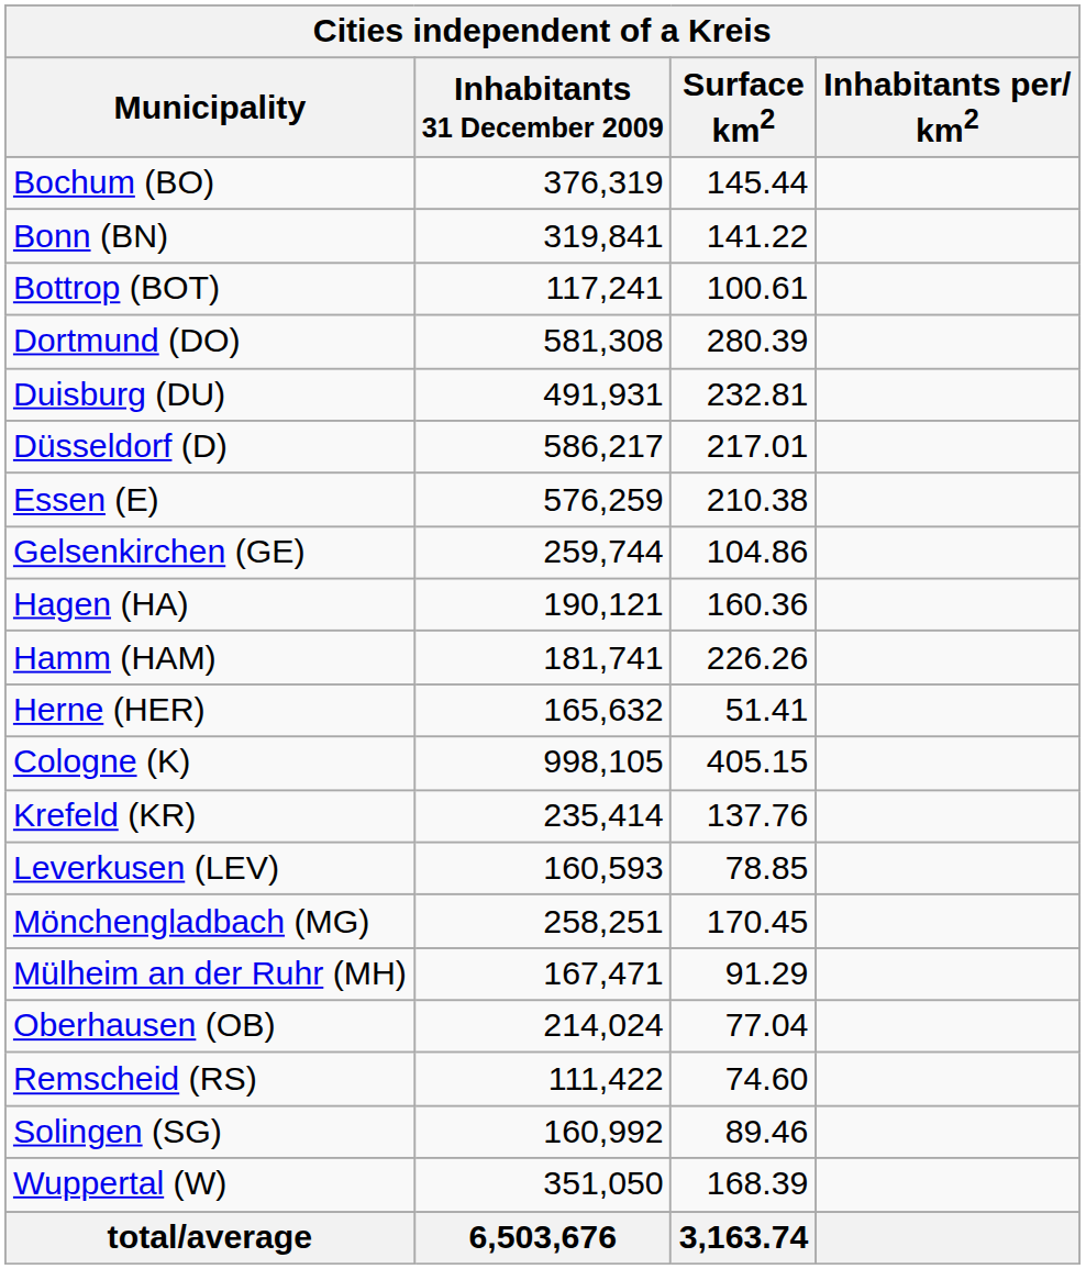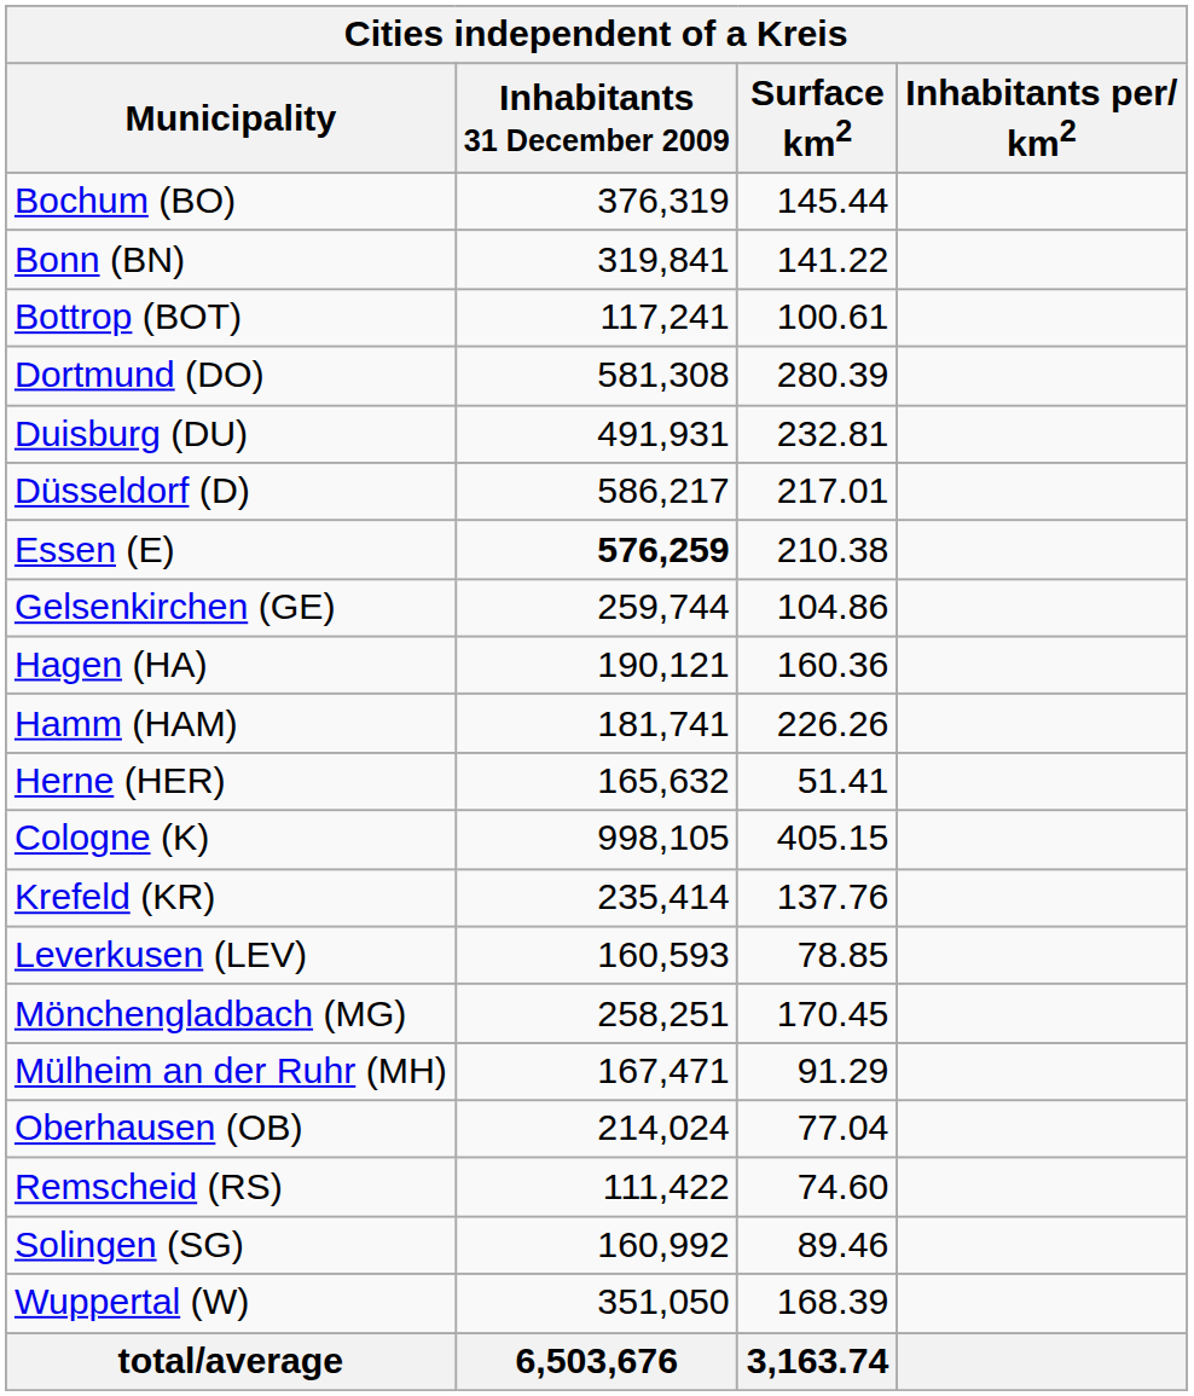Essen (E) | Inhabitants 31 December 2009: normal -> bold
